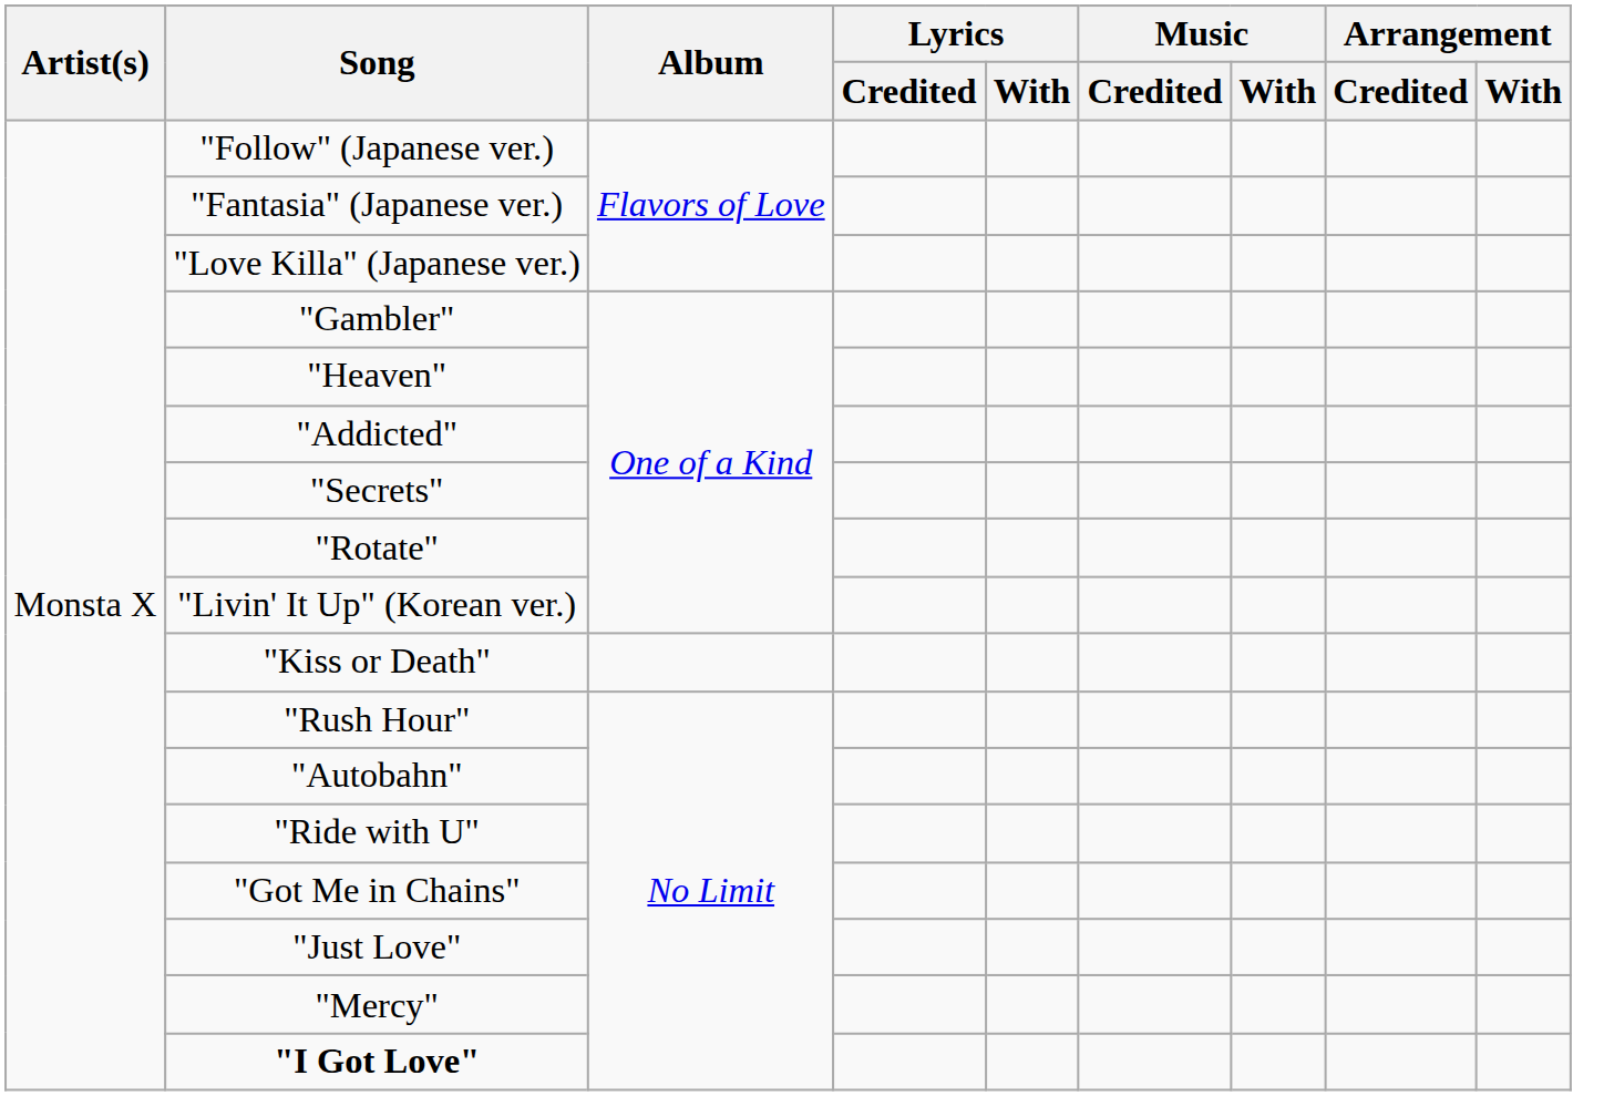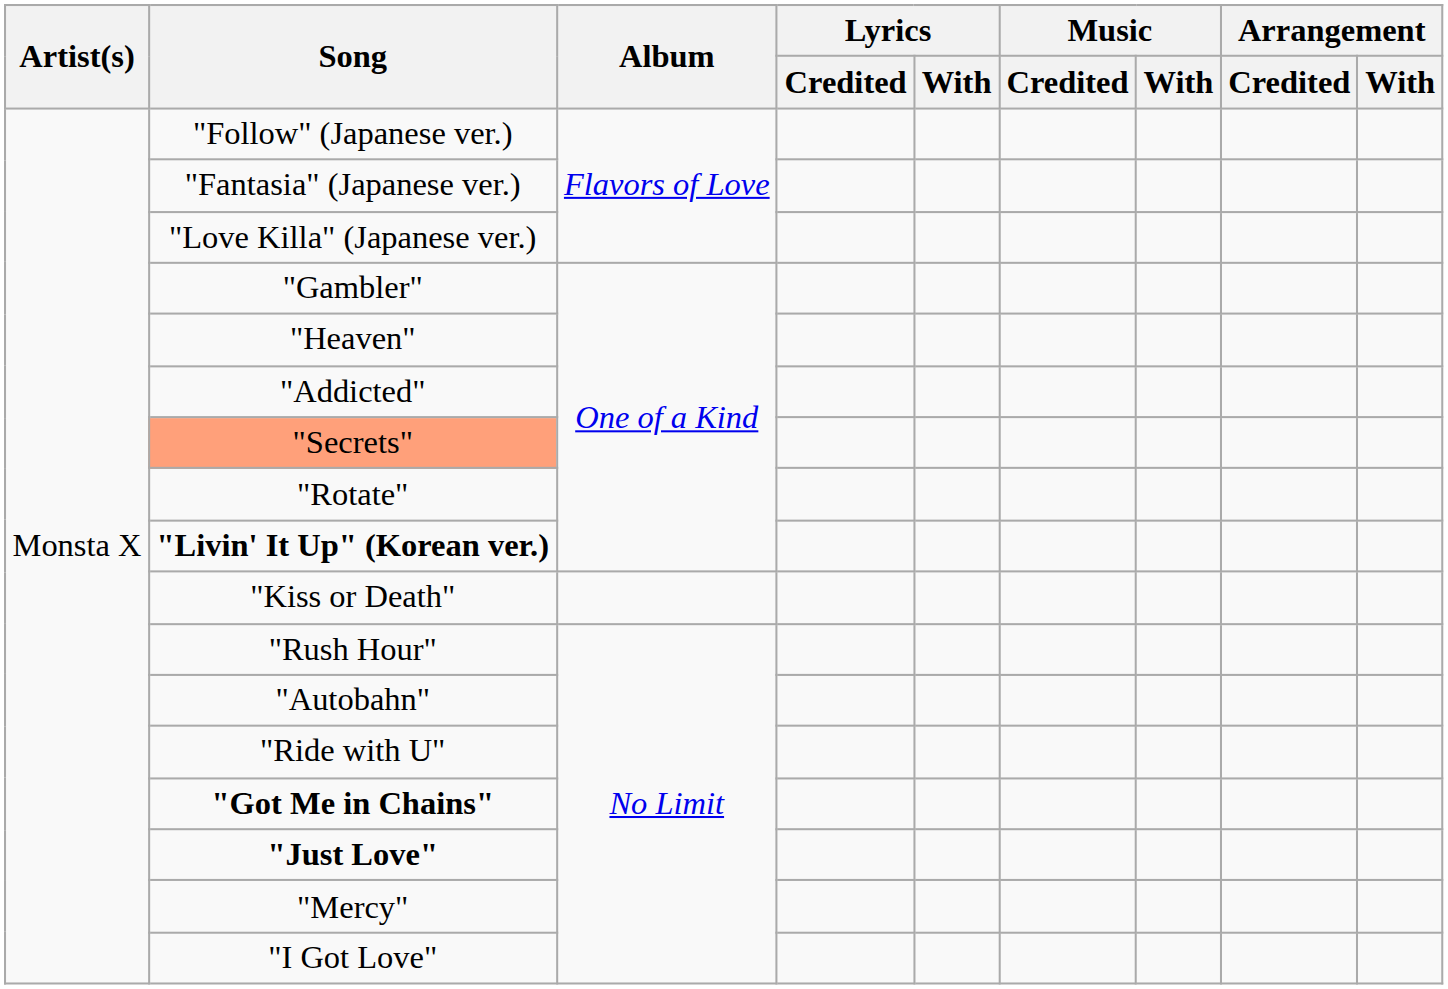"Secrets" | Song: no background -> lightsalmon background
"Livin' It Up" (Korean ver.) | Song: normal -> bold
"Got Me in Chains" | Song: normal -> bold
"Just Love" | Song: normal -> bold
"I Got Love" | Song: bold -> normal
